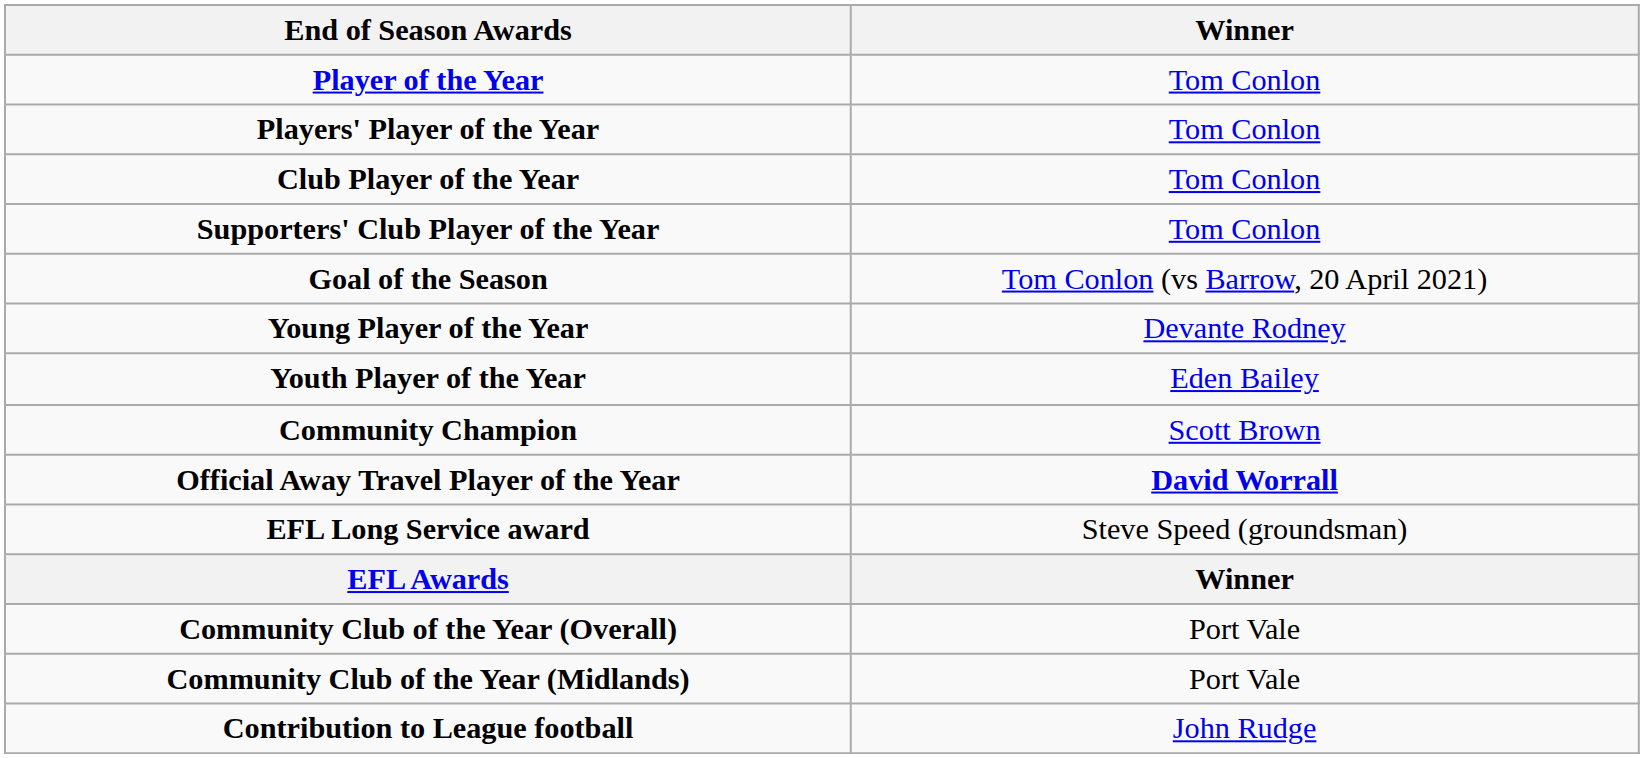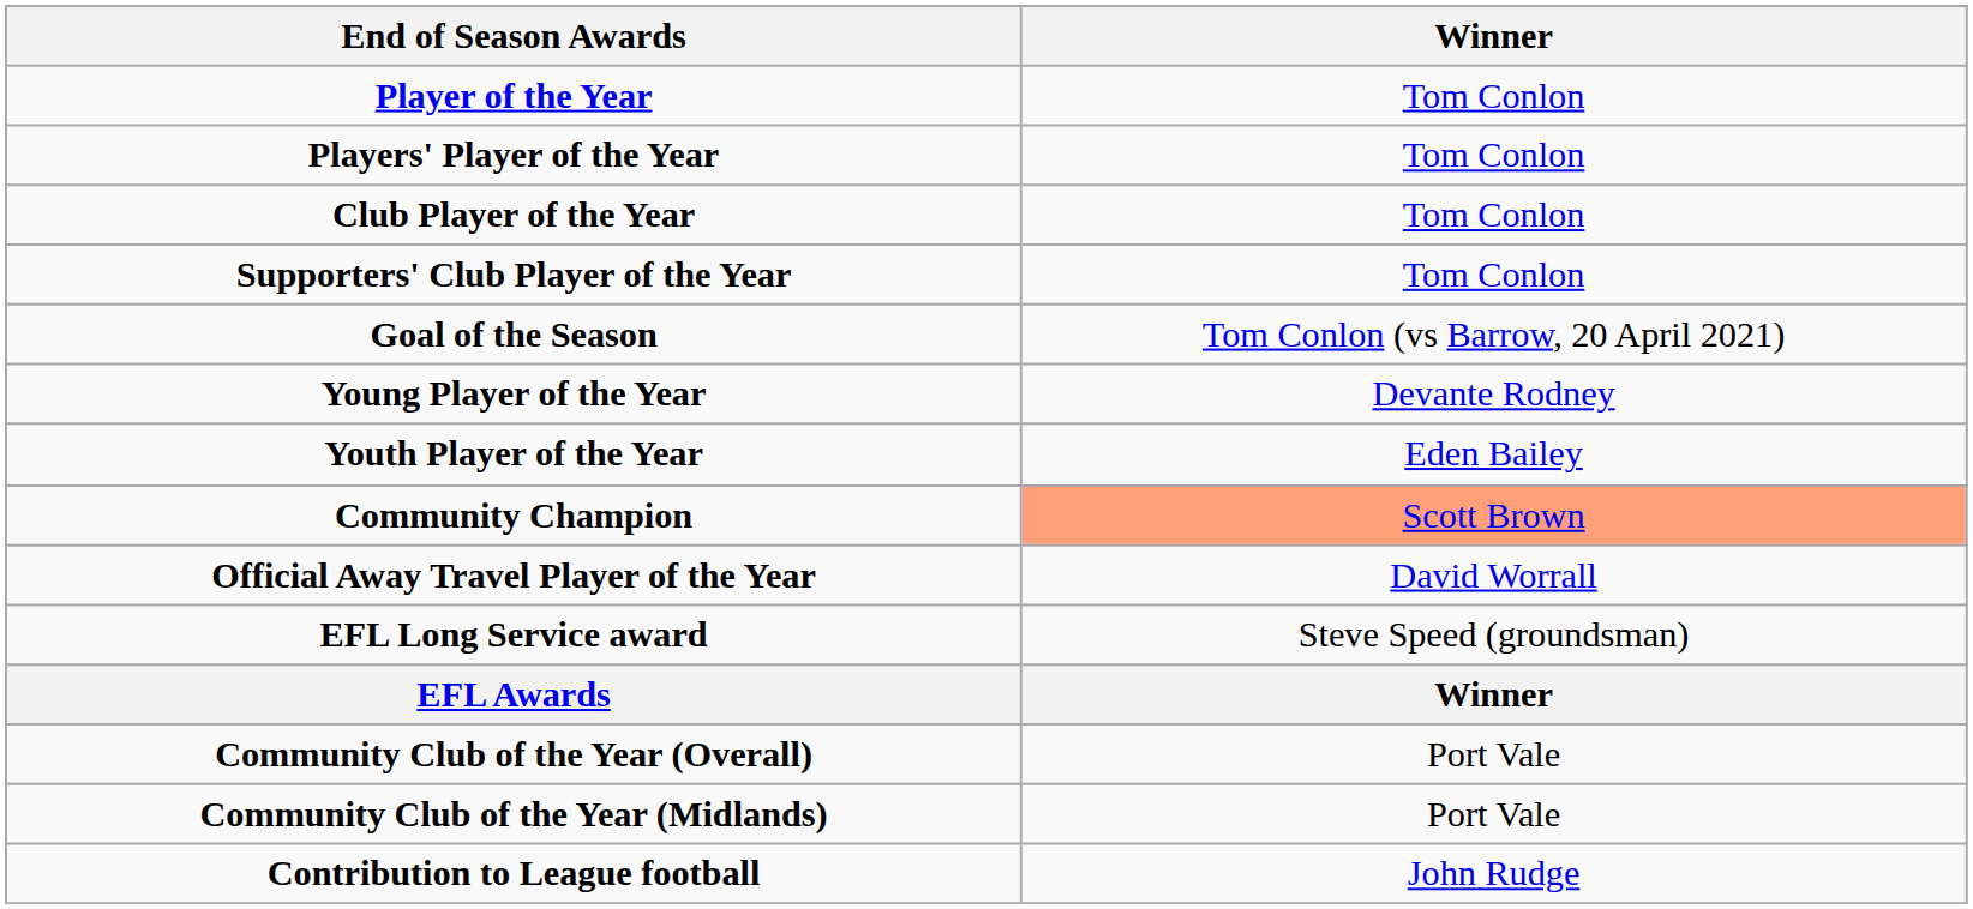Community Champion | Winner: no background -> lightsalmon background
Official Away Travel Player of the Year | Winner: bold -> normal
